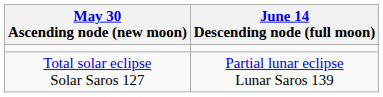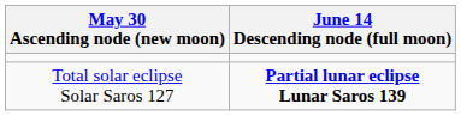row 3 | June 14 Descending node (full moon): normal -> bold
